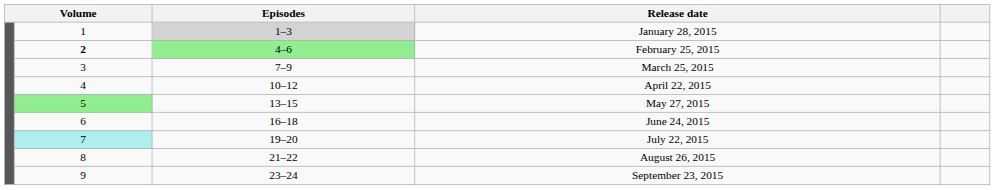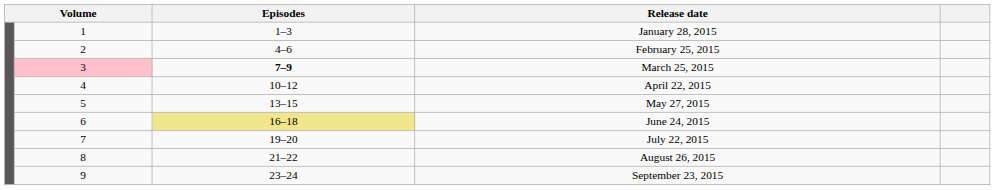January 28, 2015 | Episodes: lightgrey background -> no background
February 25, 2015 | column 2: bold -> normal
February 25, 2015 | Episodes: lightgreen background -> no background
March 25, 2015 | column 2: no background -> pink background
March 25, 2015 | Episodes: normal -> bold
May 27, 2015 | column 2: lightgreen background -> no background
June 24, 2015 | Episodes: no background -> khaki background
July 22, 2015 | column 2: paleturquoise background -> no background
